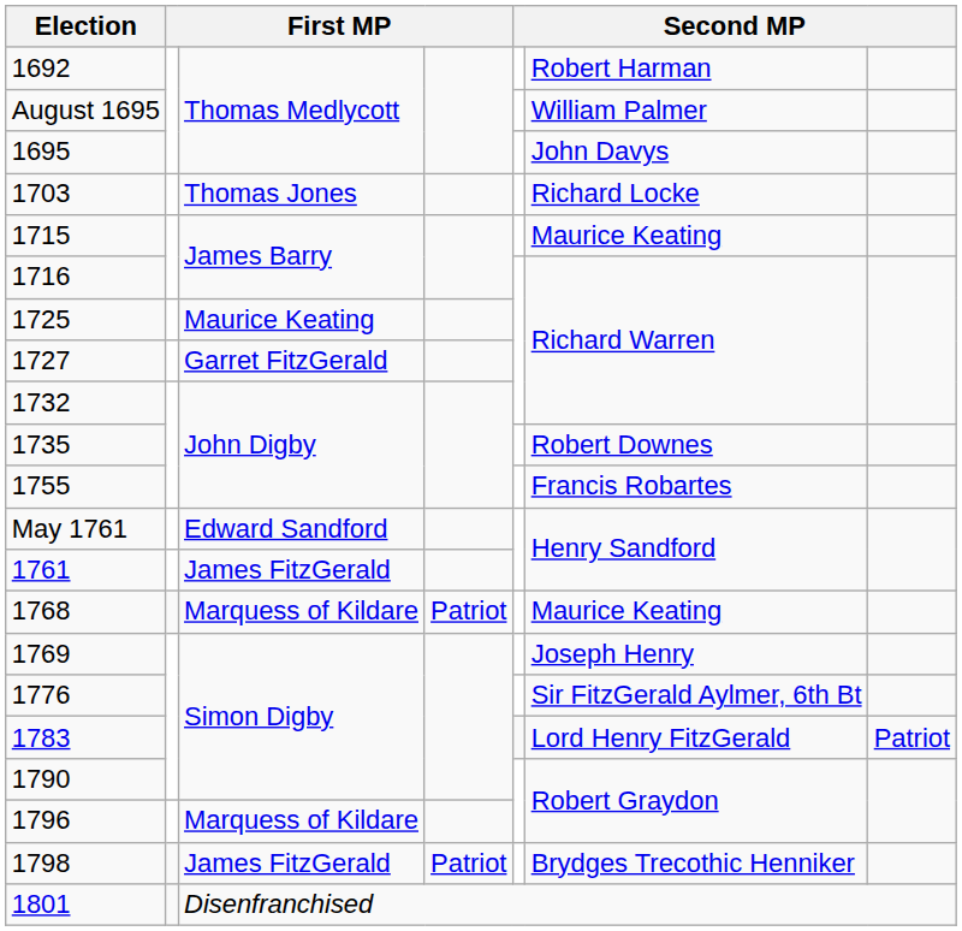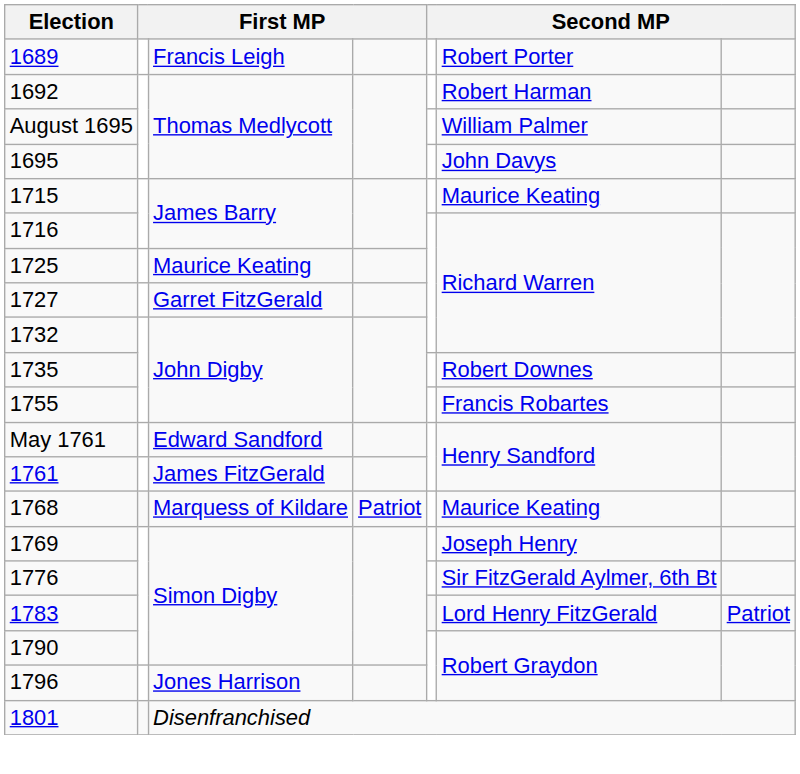+ row: 1689 | Francis Leigh | Robert Porter
- row: 1703 | Thomas Jones | Richard Locke
1796 | column 3: Marquess of Kildare -> Jones Harrison
- row: 1798 | James FitzGerald | Patriot | Brydges Trecothic Henniker
